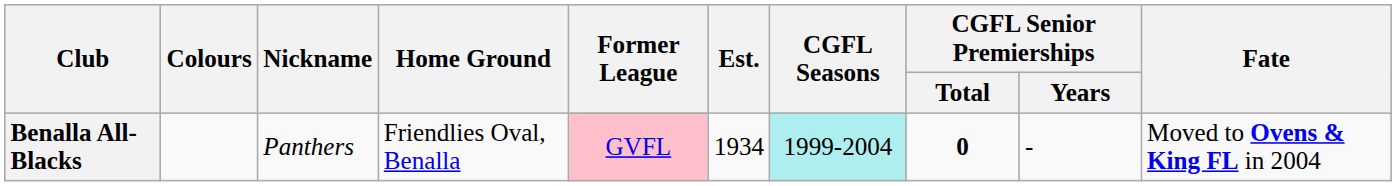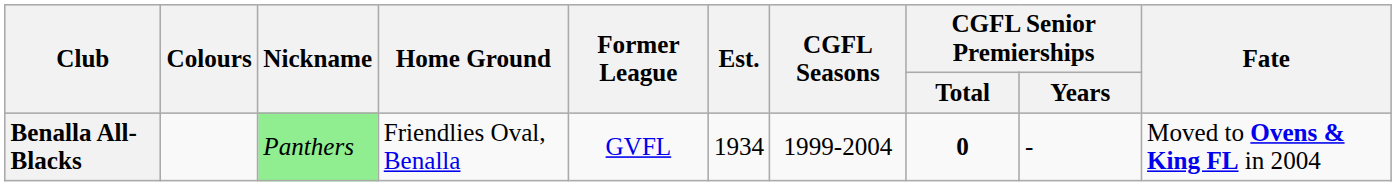row 3 | Nickname: no background -> lightgreen background
row 3 | Former League: pink background -> no background
row 3 | CGFL Seasons: paleturquoise background -> no background
